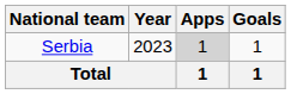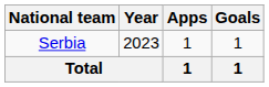Serbia | Apps: lightgrey background -> no background
